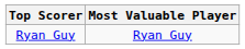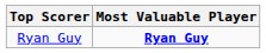row 2 | Most Valuable Player: normal -> bold
